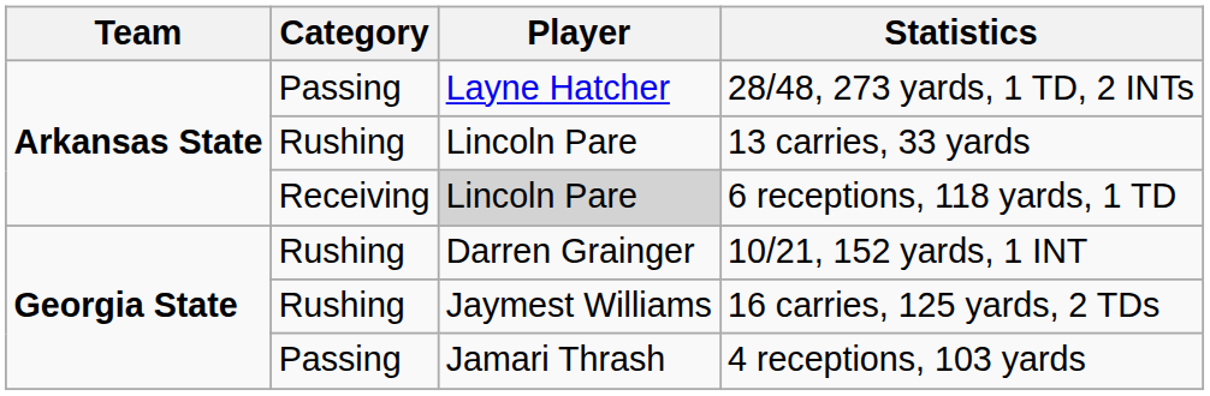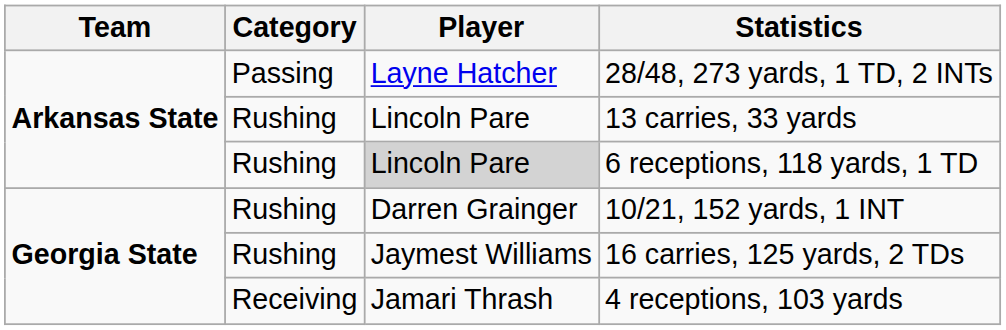6 receptions, 118 yards, 1 TD | Category: Receiving -> Rushing
4 receptions, 103 yards | Category: Passing -> Receiving
